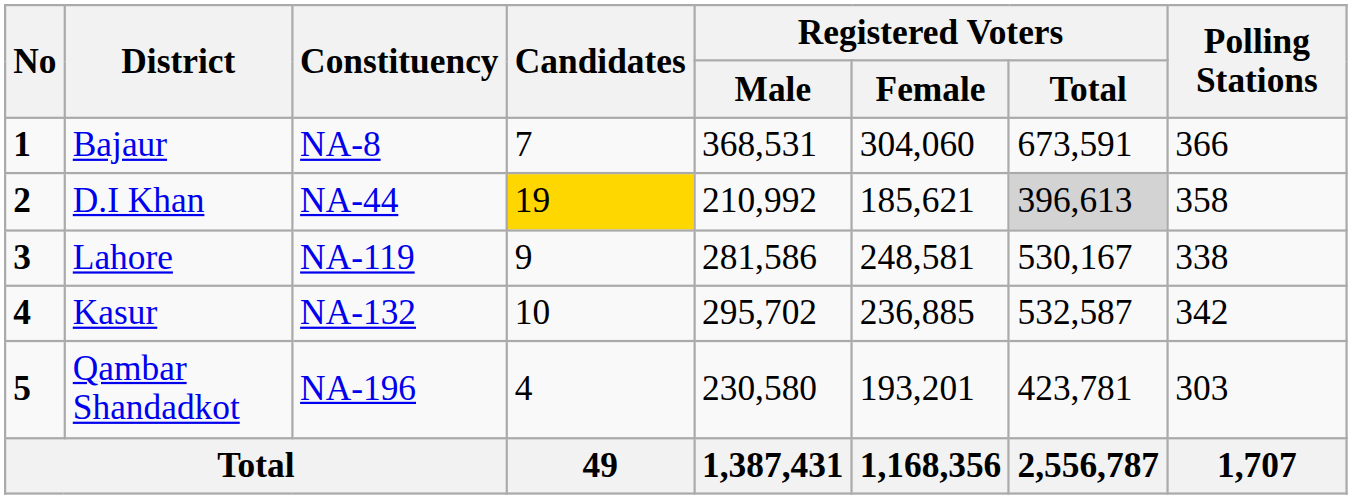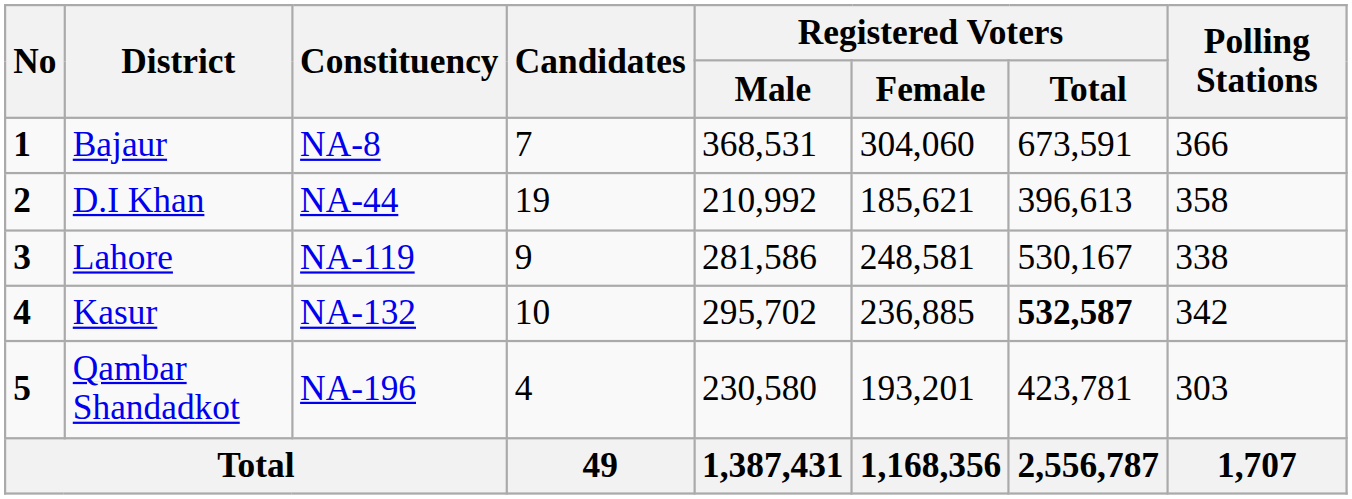D.I Khan | Candidates: gold background -> no background
D.I Khan | Registered Voters / Total: lightgrey background -> no background
Kasur | Registered Voters / Total: normal -> bold
